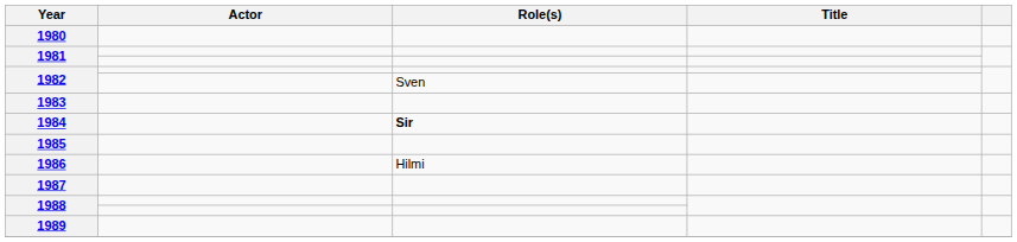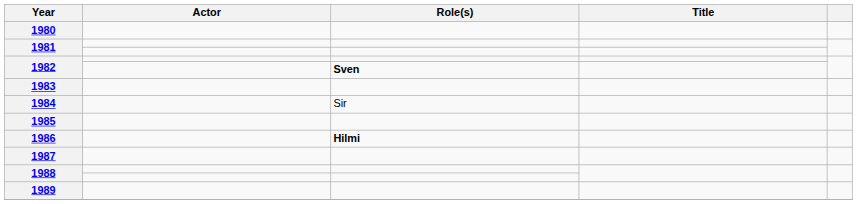1982 / Sven | Role(s): normal -> bold
1984 | Role(s): bold -> normal
1986 | Role(s): normal -> bold
